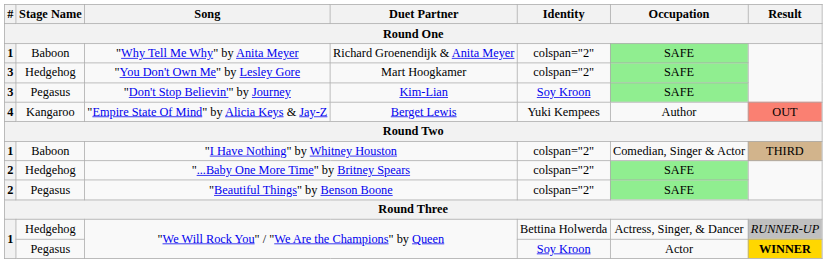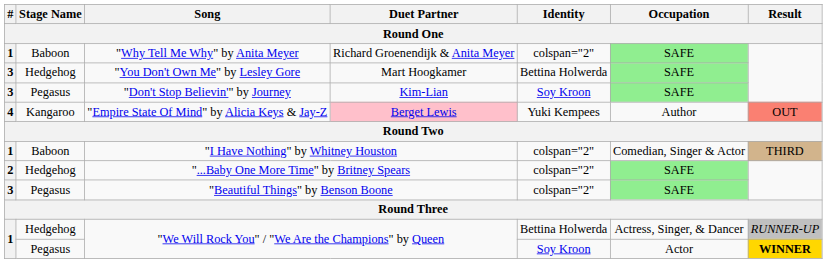"You Don't Own Me" by Lesley Gore | Identity: colspan="2" -> Bettina Holwerda
"Empire State Of Mind" by Alicia Keys & Jay-Z | Duet Partner: no background -> pink background
"Beautiful Things" by Benson Boone | #: 2 -> 3
